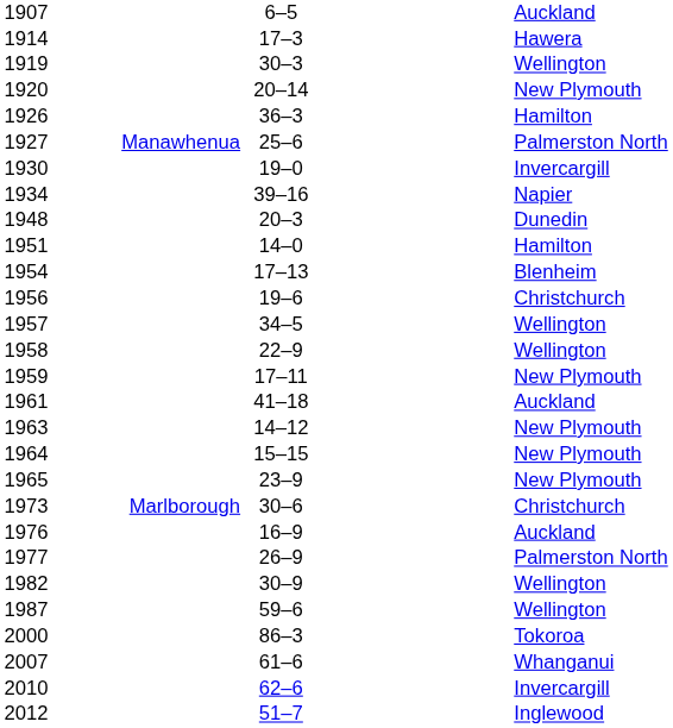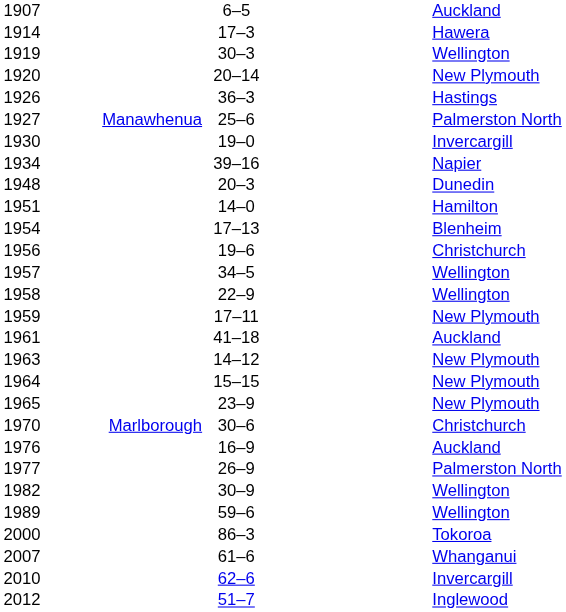36–3 | column 4: Hamilton -> Hastings
30–6 | column 1: 1973 -> 1970
59–6 | column 1: 1987 -> 1989
